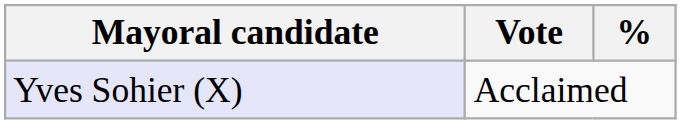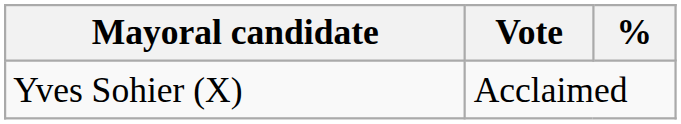Yves Sohier (X) | Mayoral candidate: lavender background -> no background
